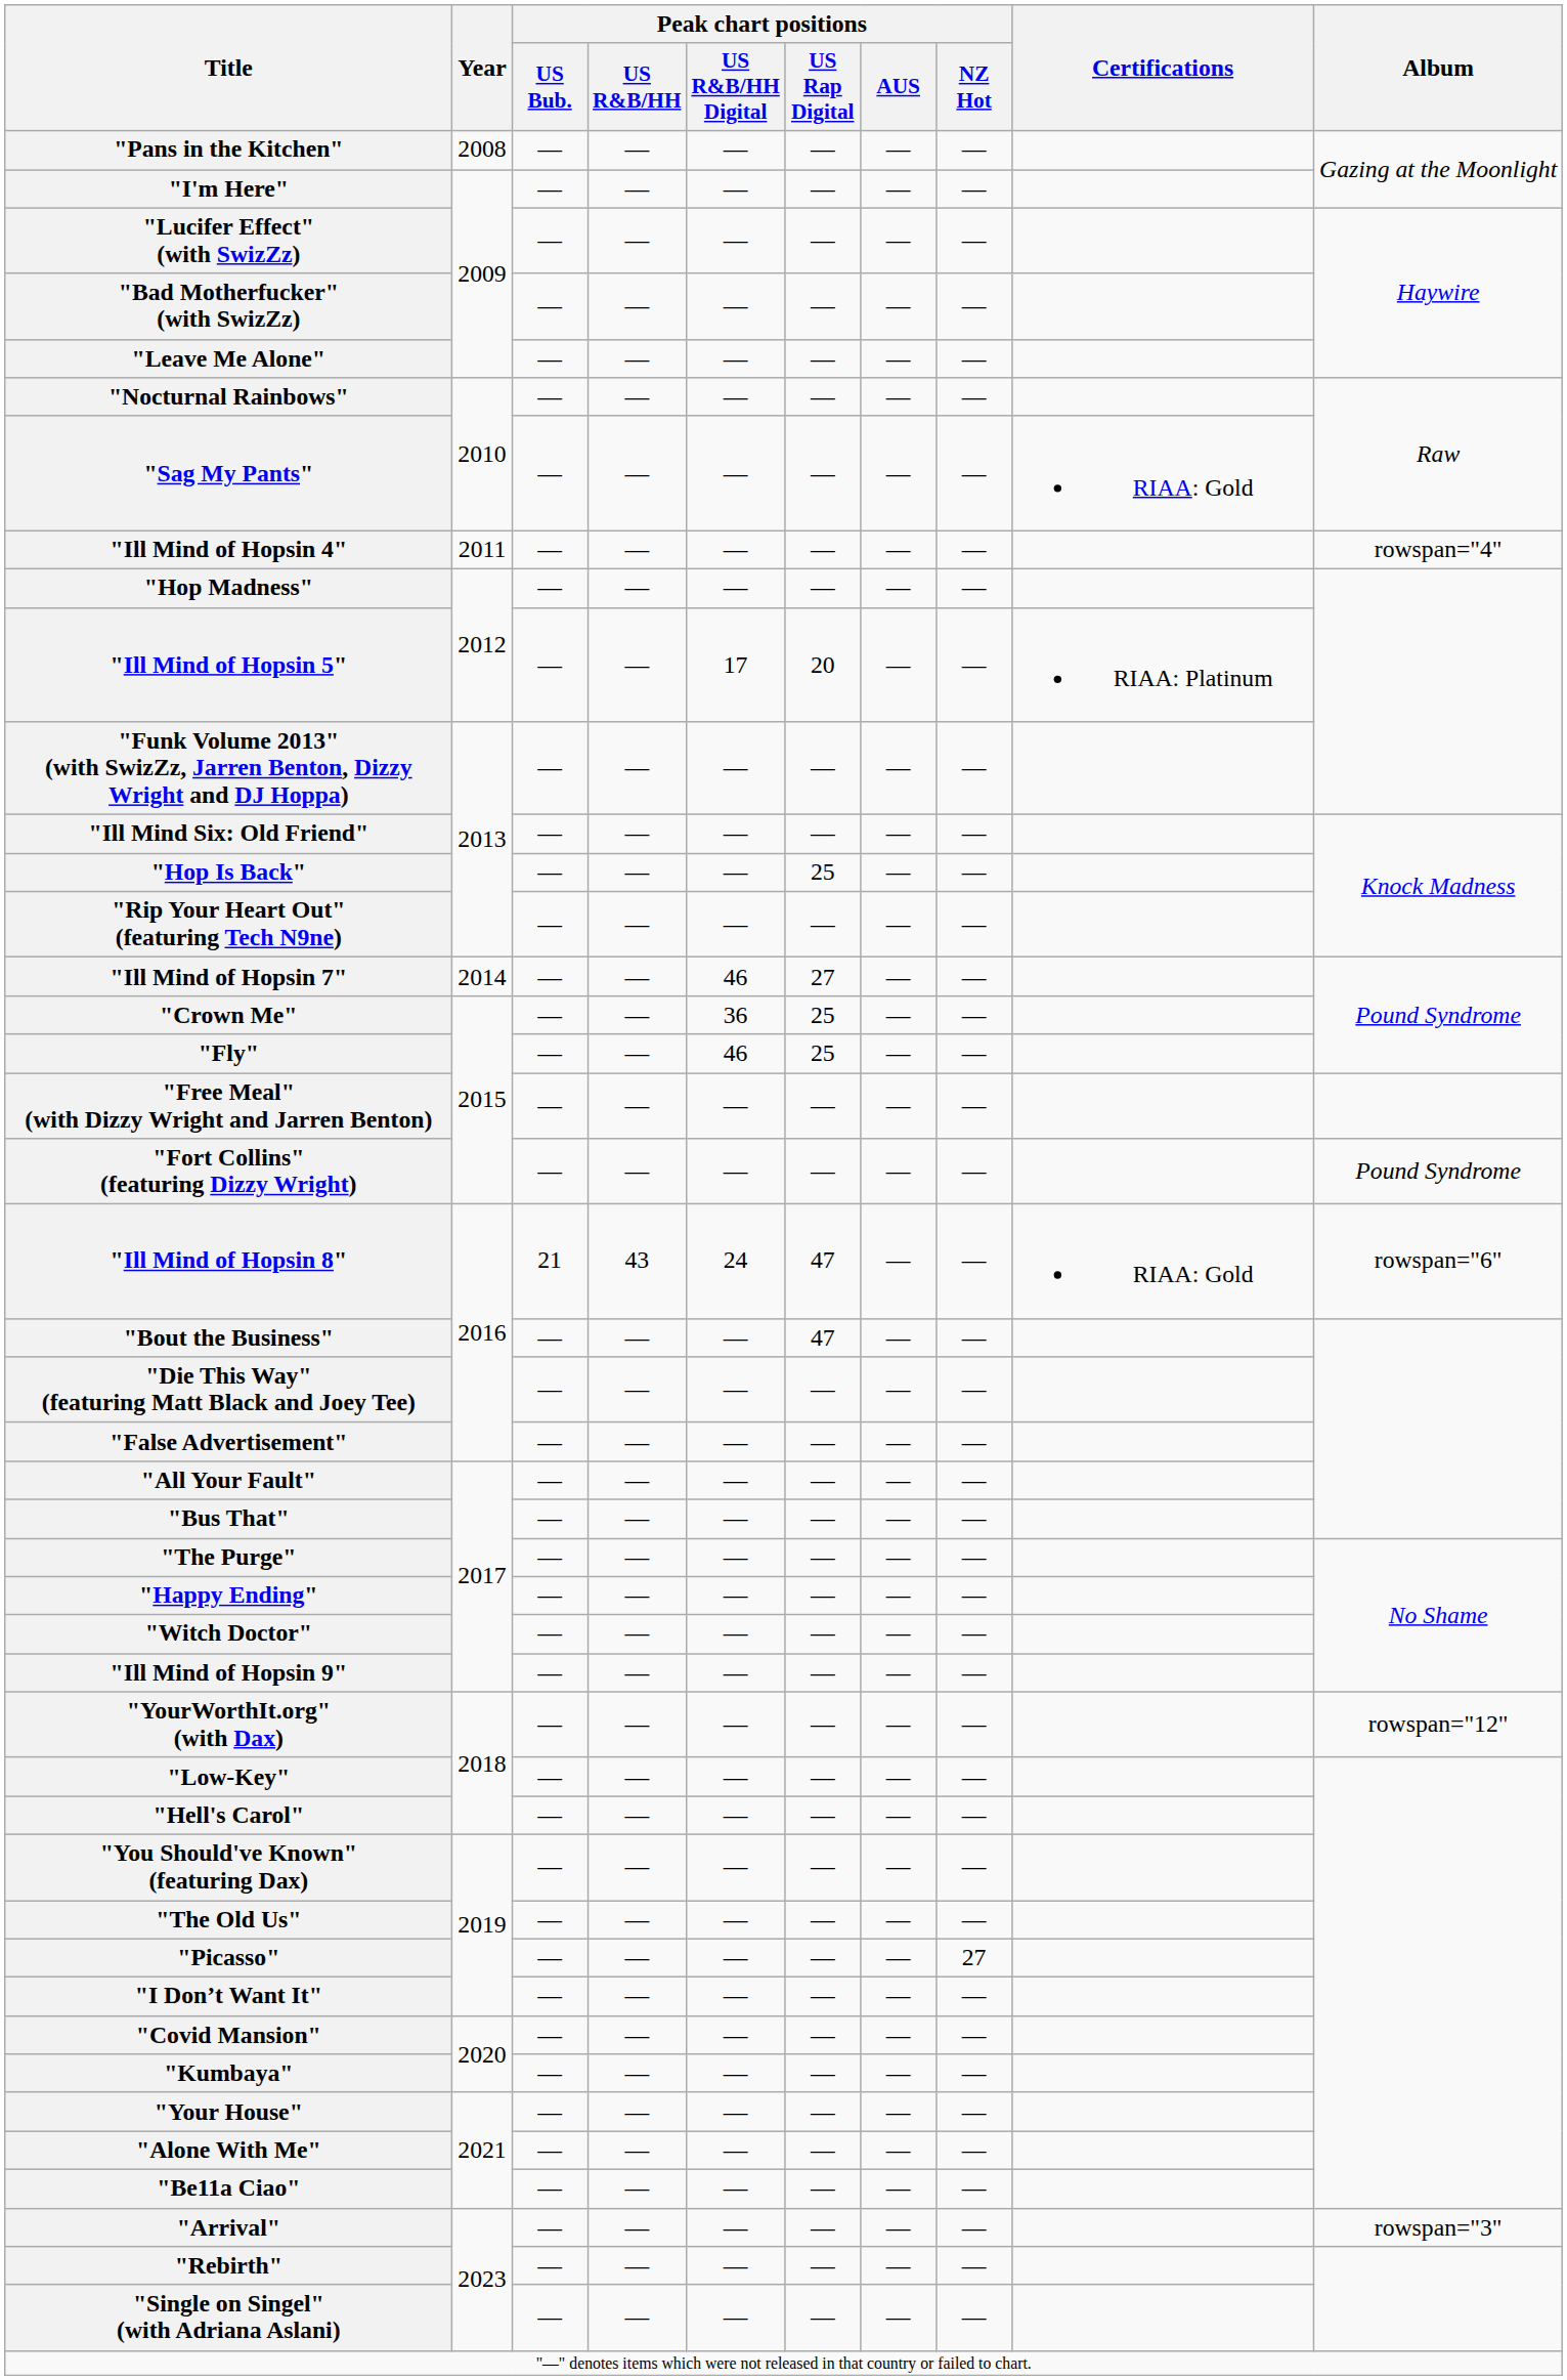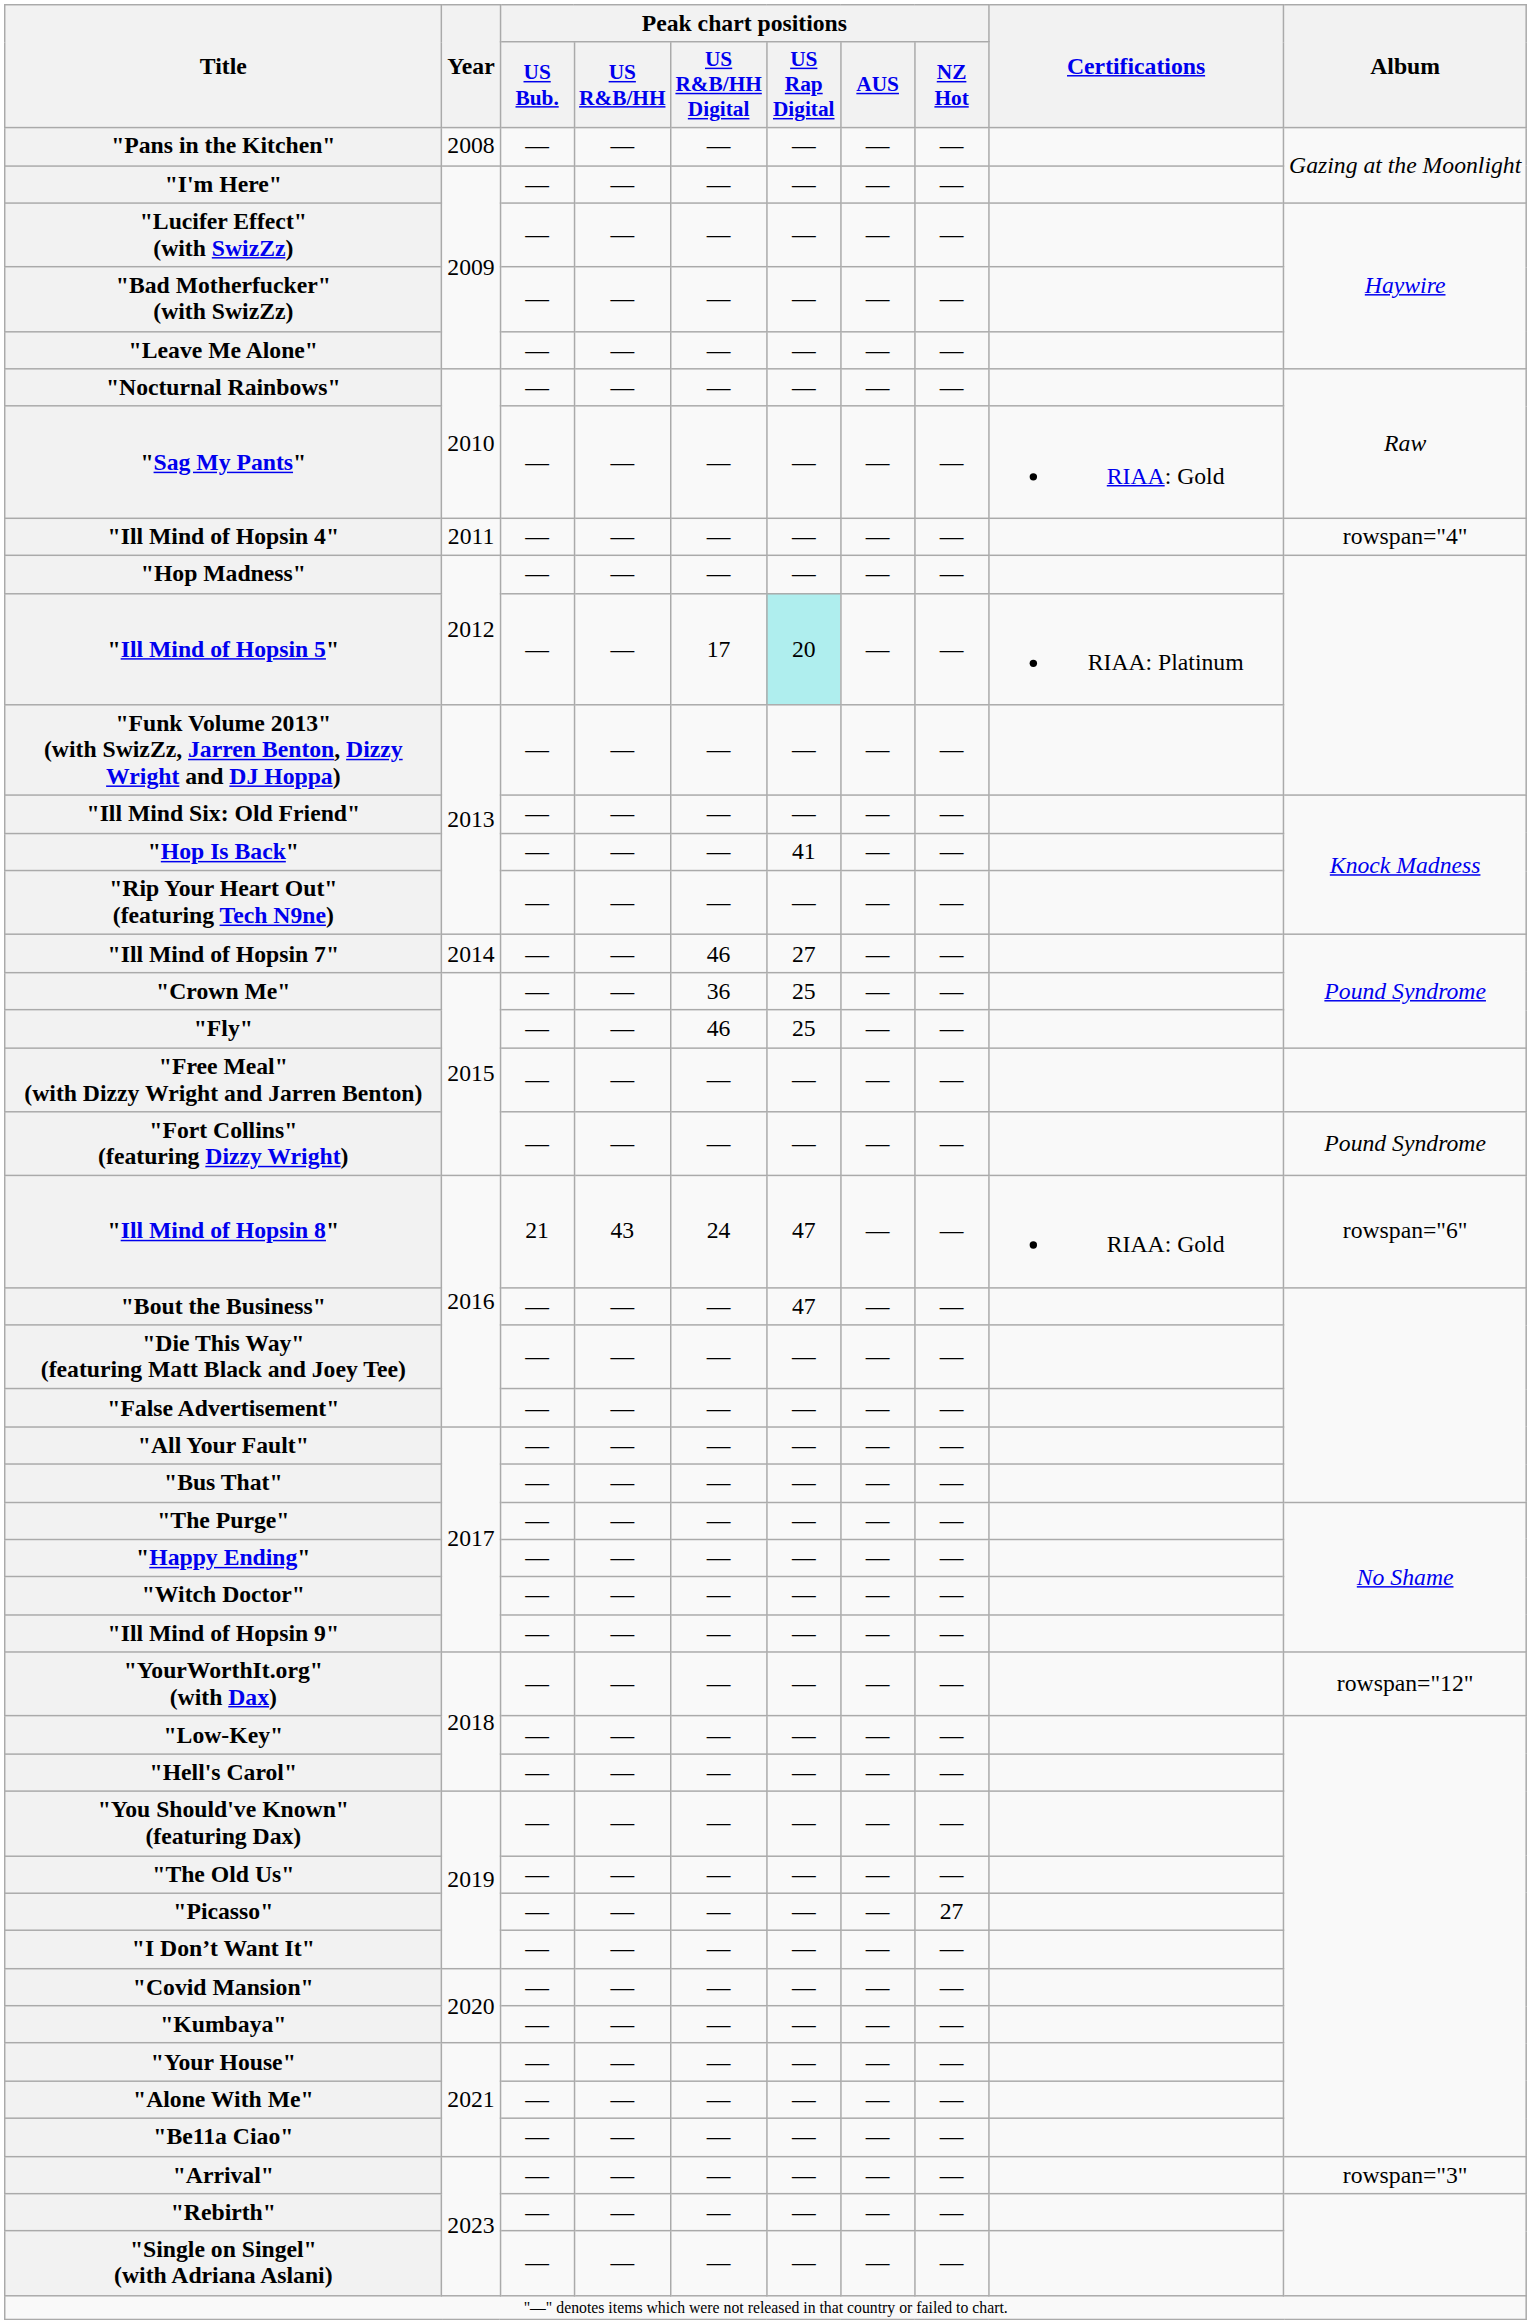"Ill Mind of Hopsin 5" | Peak chart positions / US Rap Digital: no background -> paleturquoise background
"Hop Is Back" | Peak chart positions / US Rap Digital: 25 -> 41
